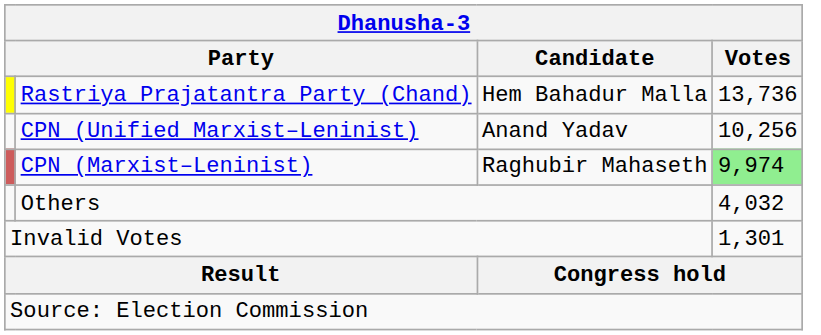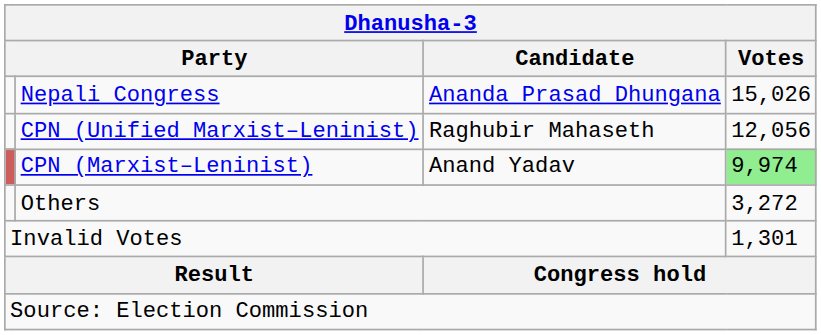+ row: Nepali Congress | Ananda Prasad Dhungana | 15,026
- row: Rastriya Prajatantra Party (Chand) | Hem Bahadur Malla | 13,736
CPN (Unified Marxist–Leninist) | Candidate: Anand Yadav -> Raghubir Mahaseth
CPN (Unified Marxist–Leninist) | Votes: 10,256 -> 12,056
CPN (Marxist–Leninist) | Candidate: Raghubir Mahaseth -> Anand Yadav
Others | Votes: 4,032 -> 3,272
